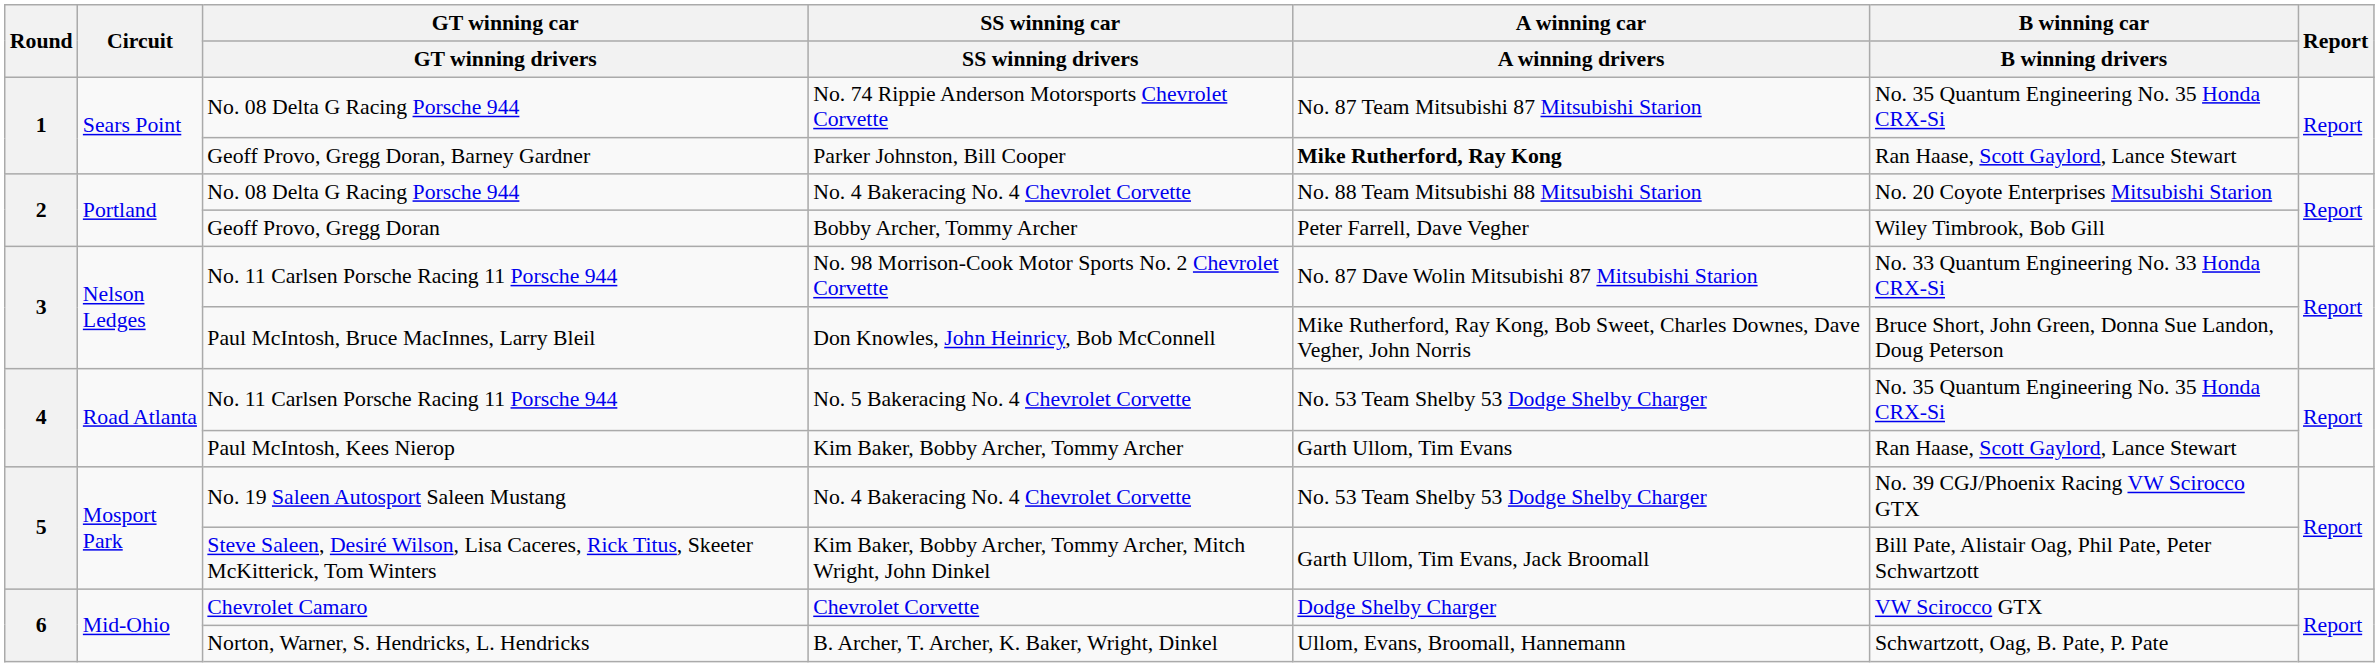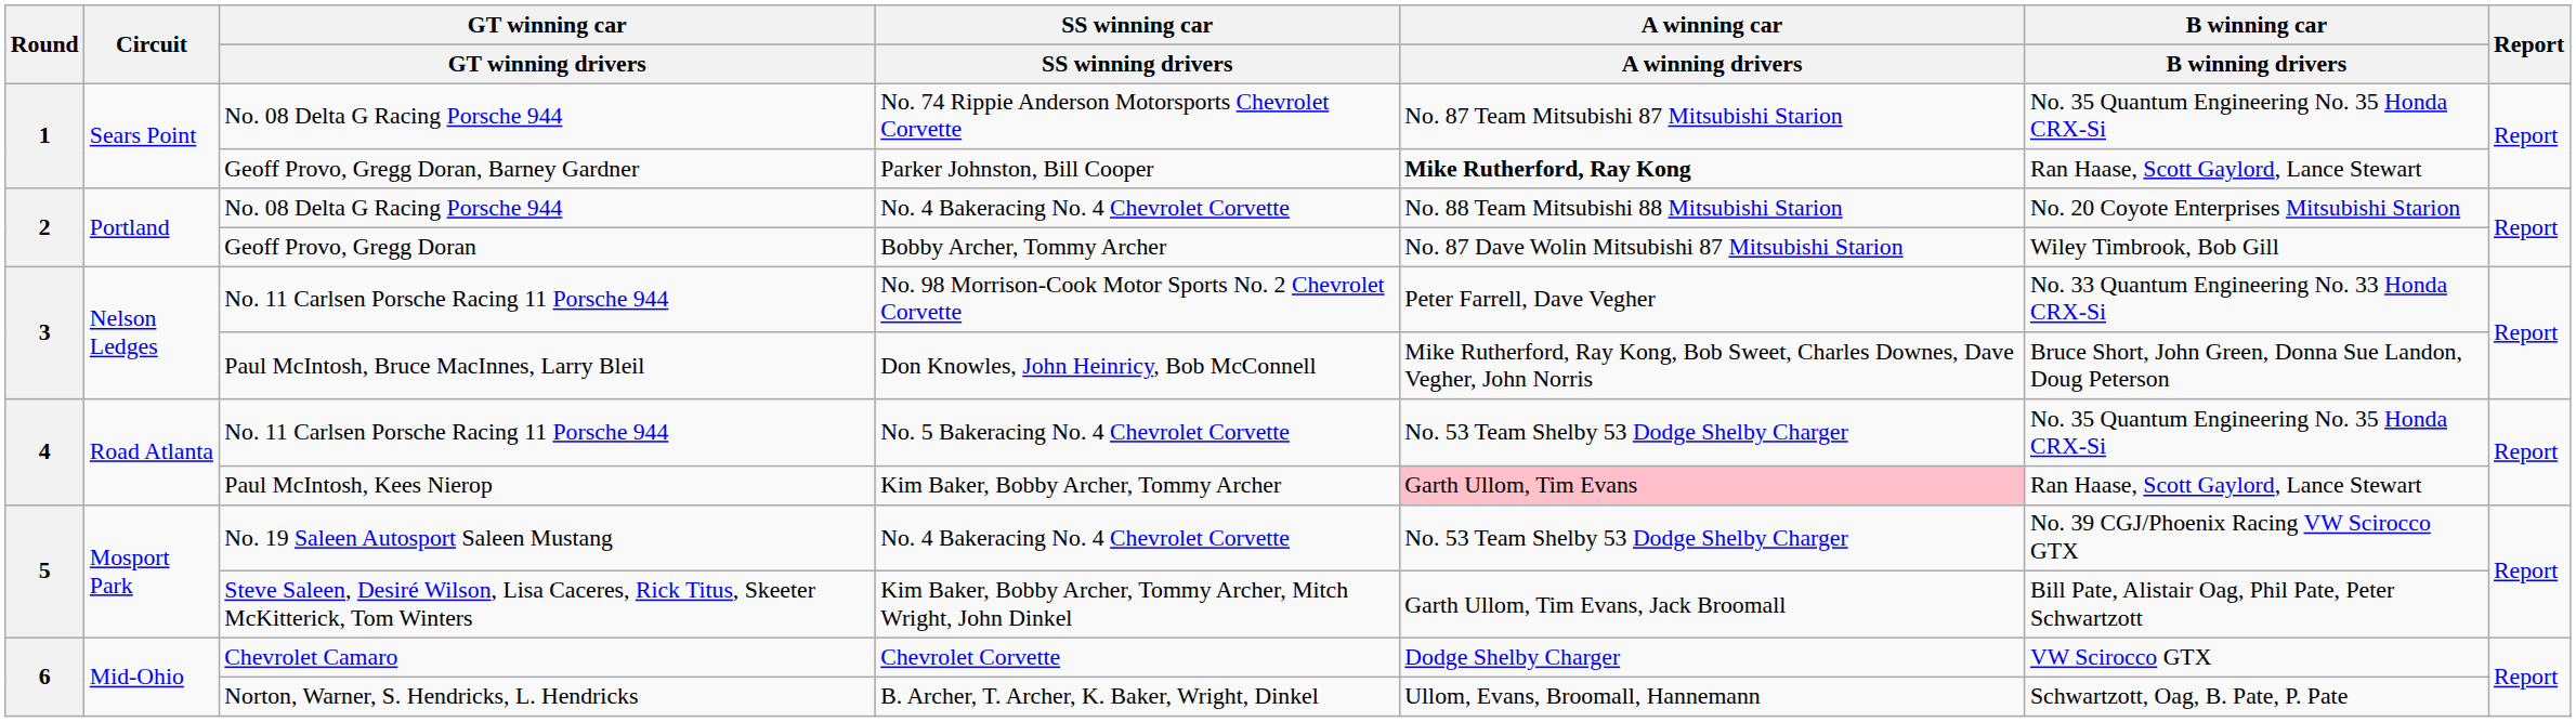Bobby Archer, Tommy Archer | A winning car / A winning drivers: Peter Farrell, Dave Vegher -> No. 87 Dave Wolin Mitsubishi 87 Mitsubishi Starion
No. 98 Morrison-Cook Motor Sports No. 2 Chevrolet Corvette | A winning car / A winning drivers: No. 87 Dave Wolin Mitsubishi 87 Mitsubishi Starion -> Peter Farrell, Dave Vegher
Kim Baker, Bobby Archer, Tommy Archer | A winning car / A winning drivers: no background -> pink background
